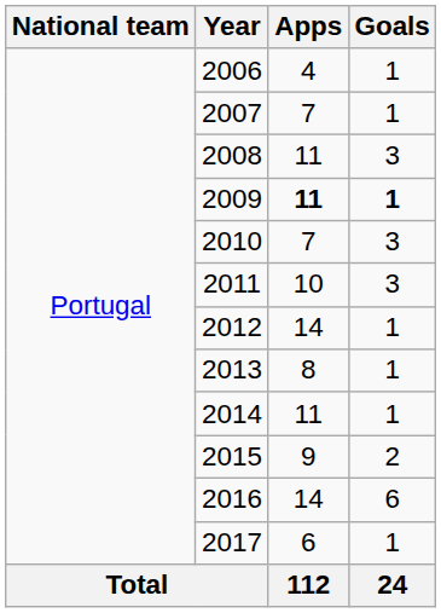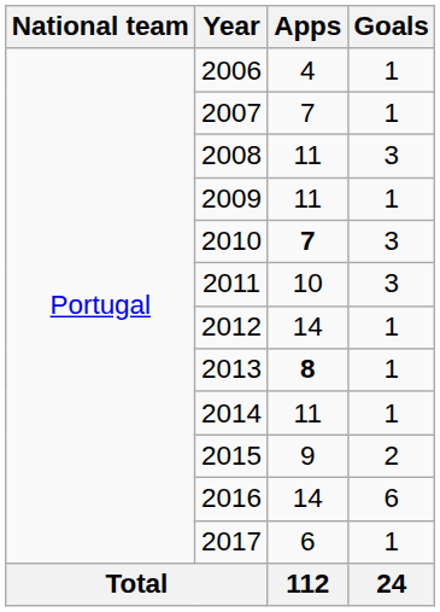2009 | Apps: bold -> normal
2009 | Goals: bold -> normal
2010 | Apps: normal -> bold
2013 | Apps: normal -> bold
